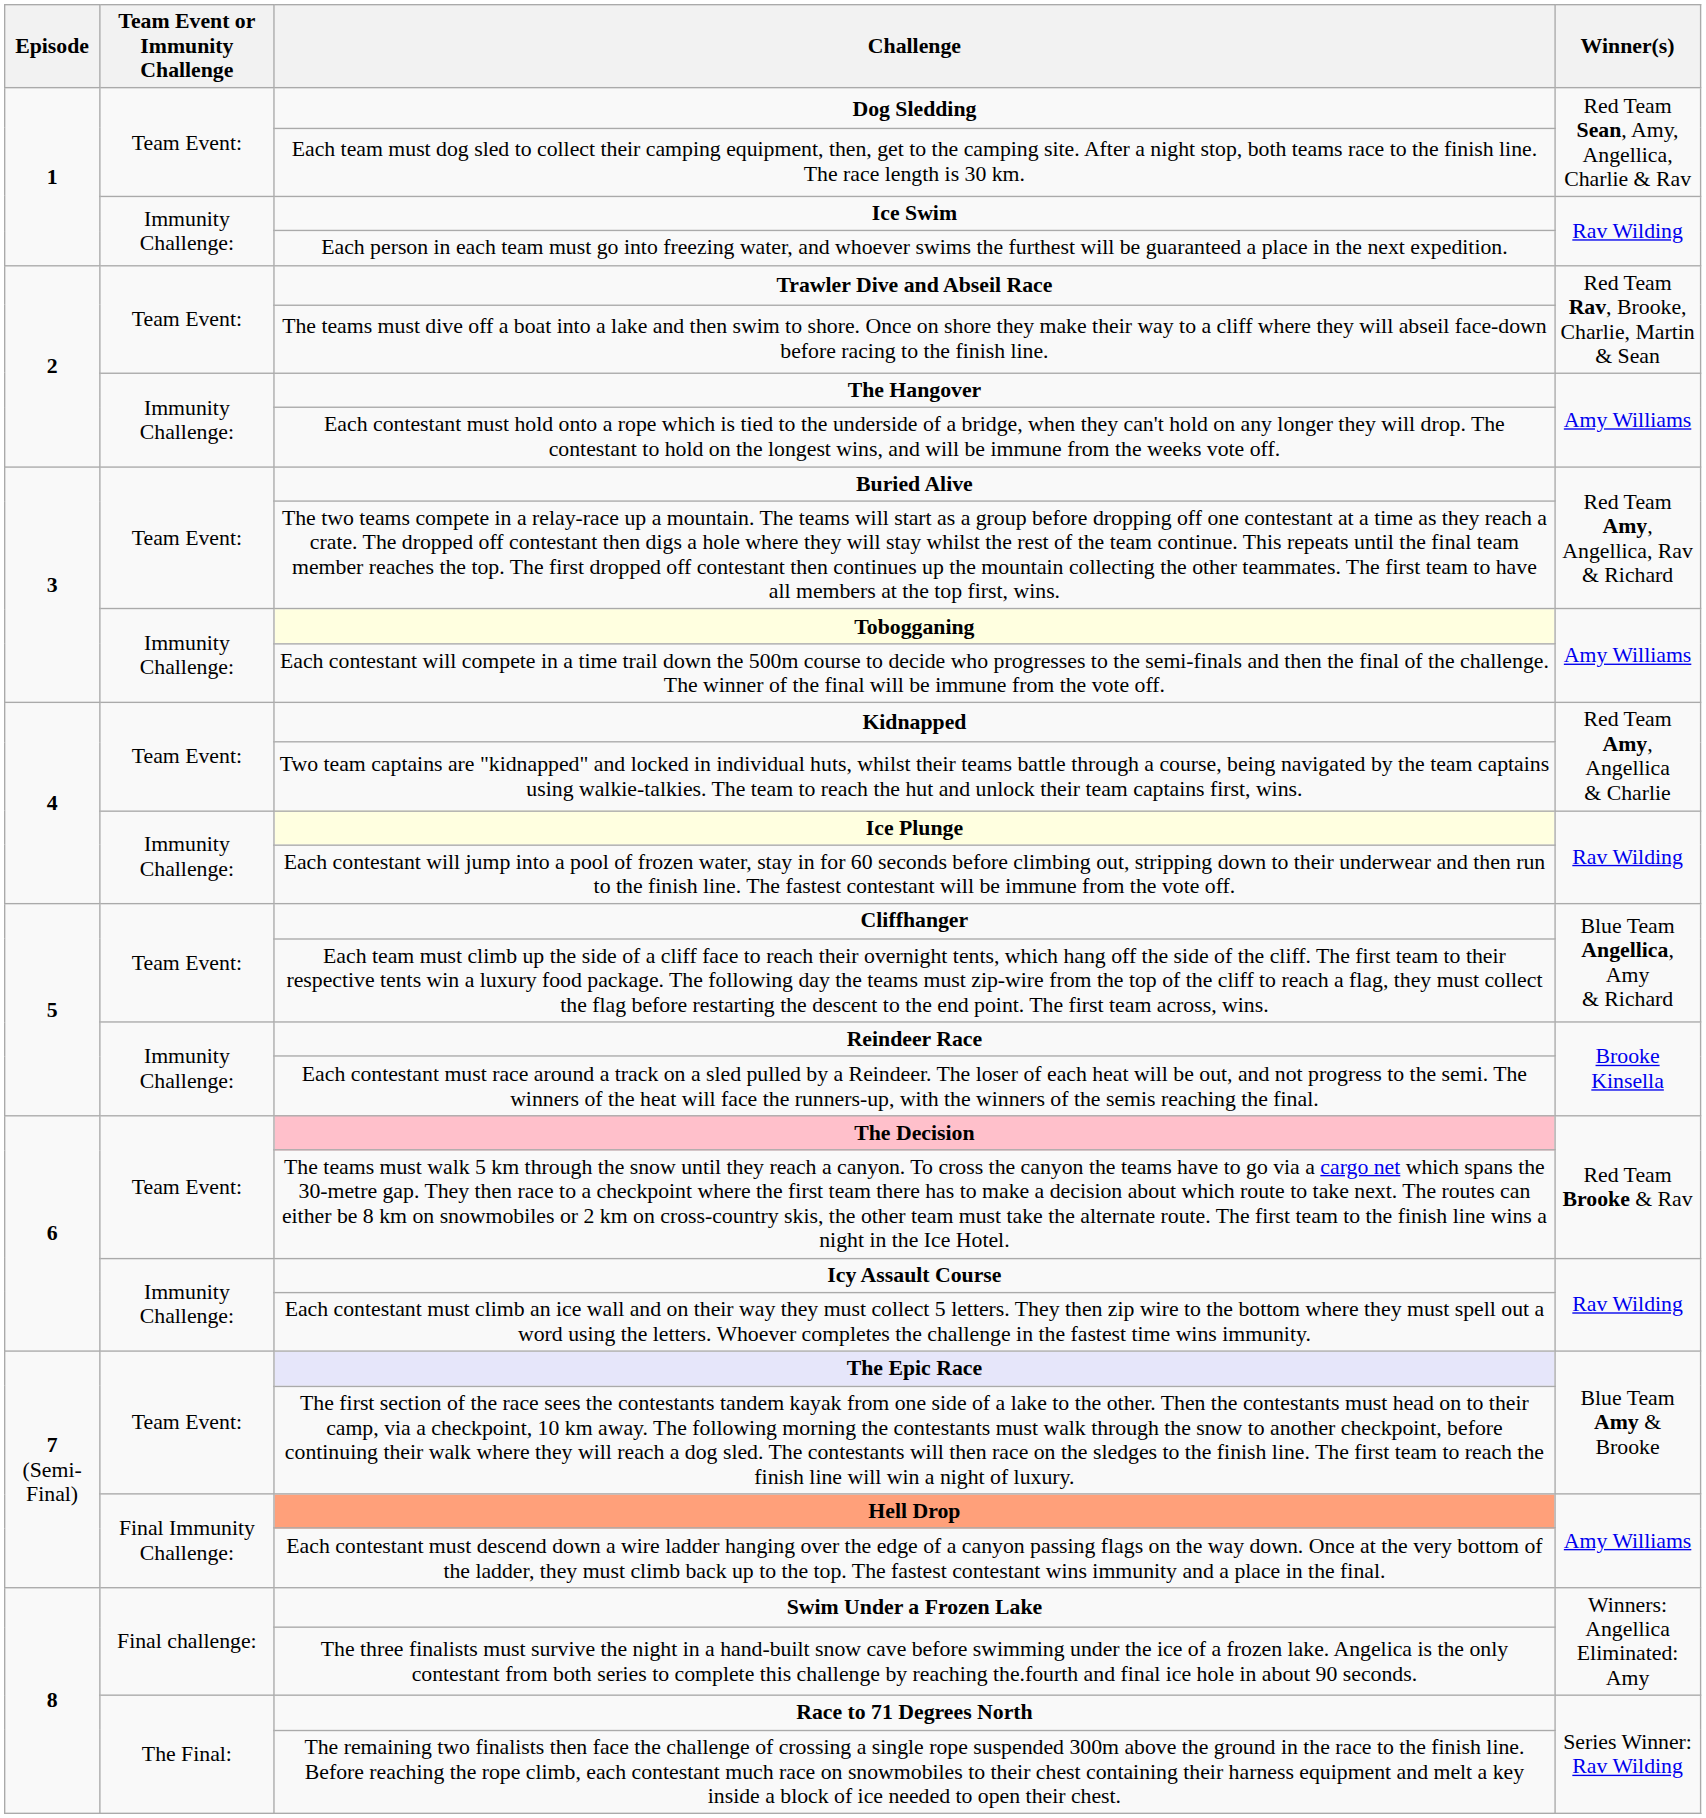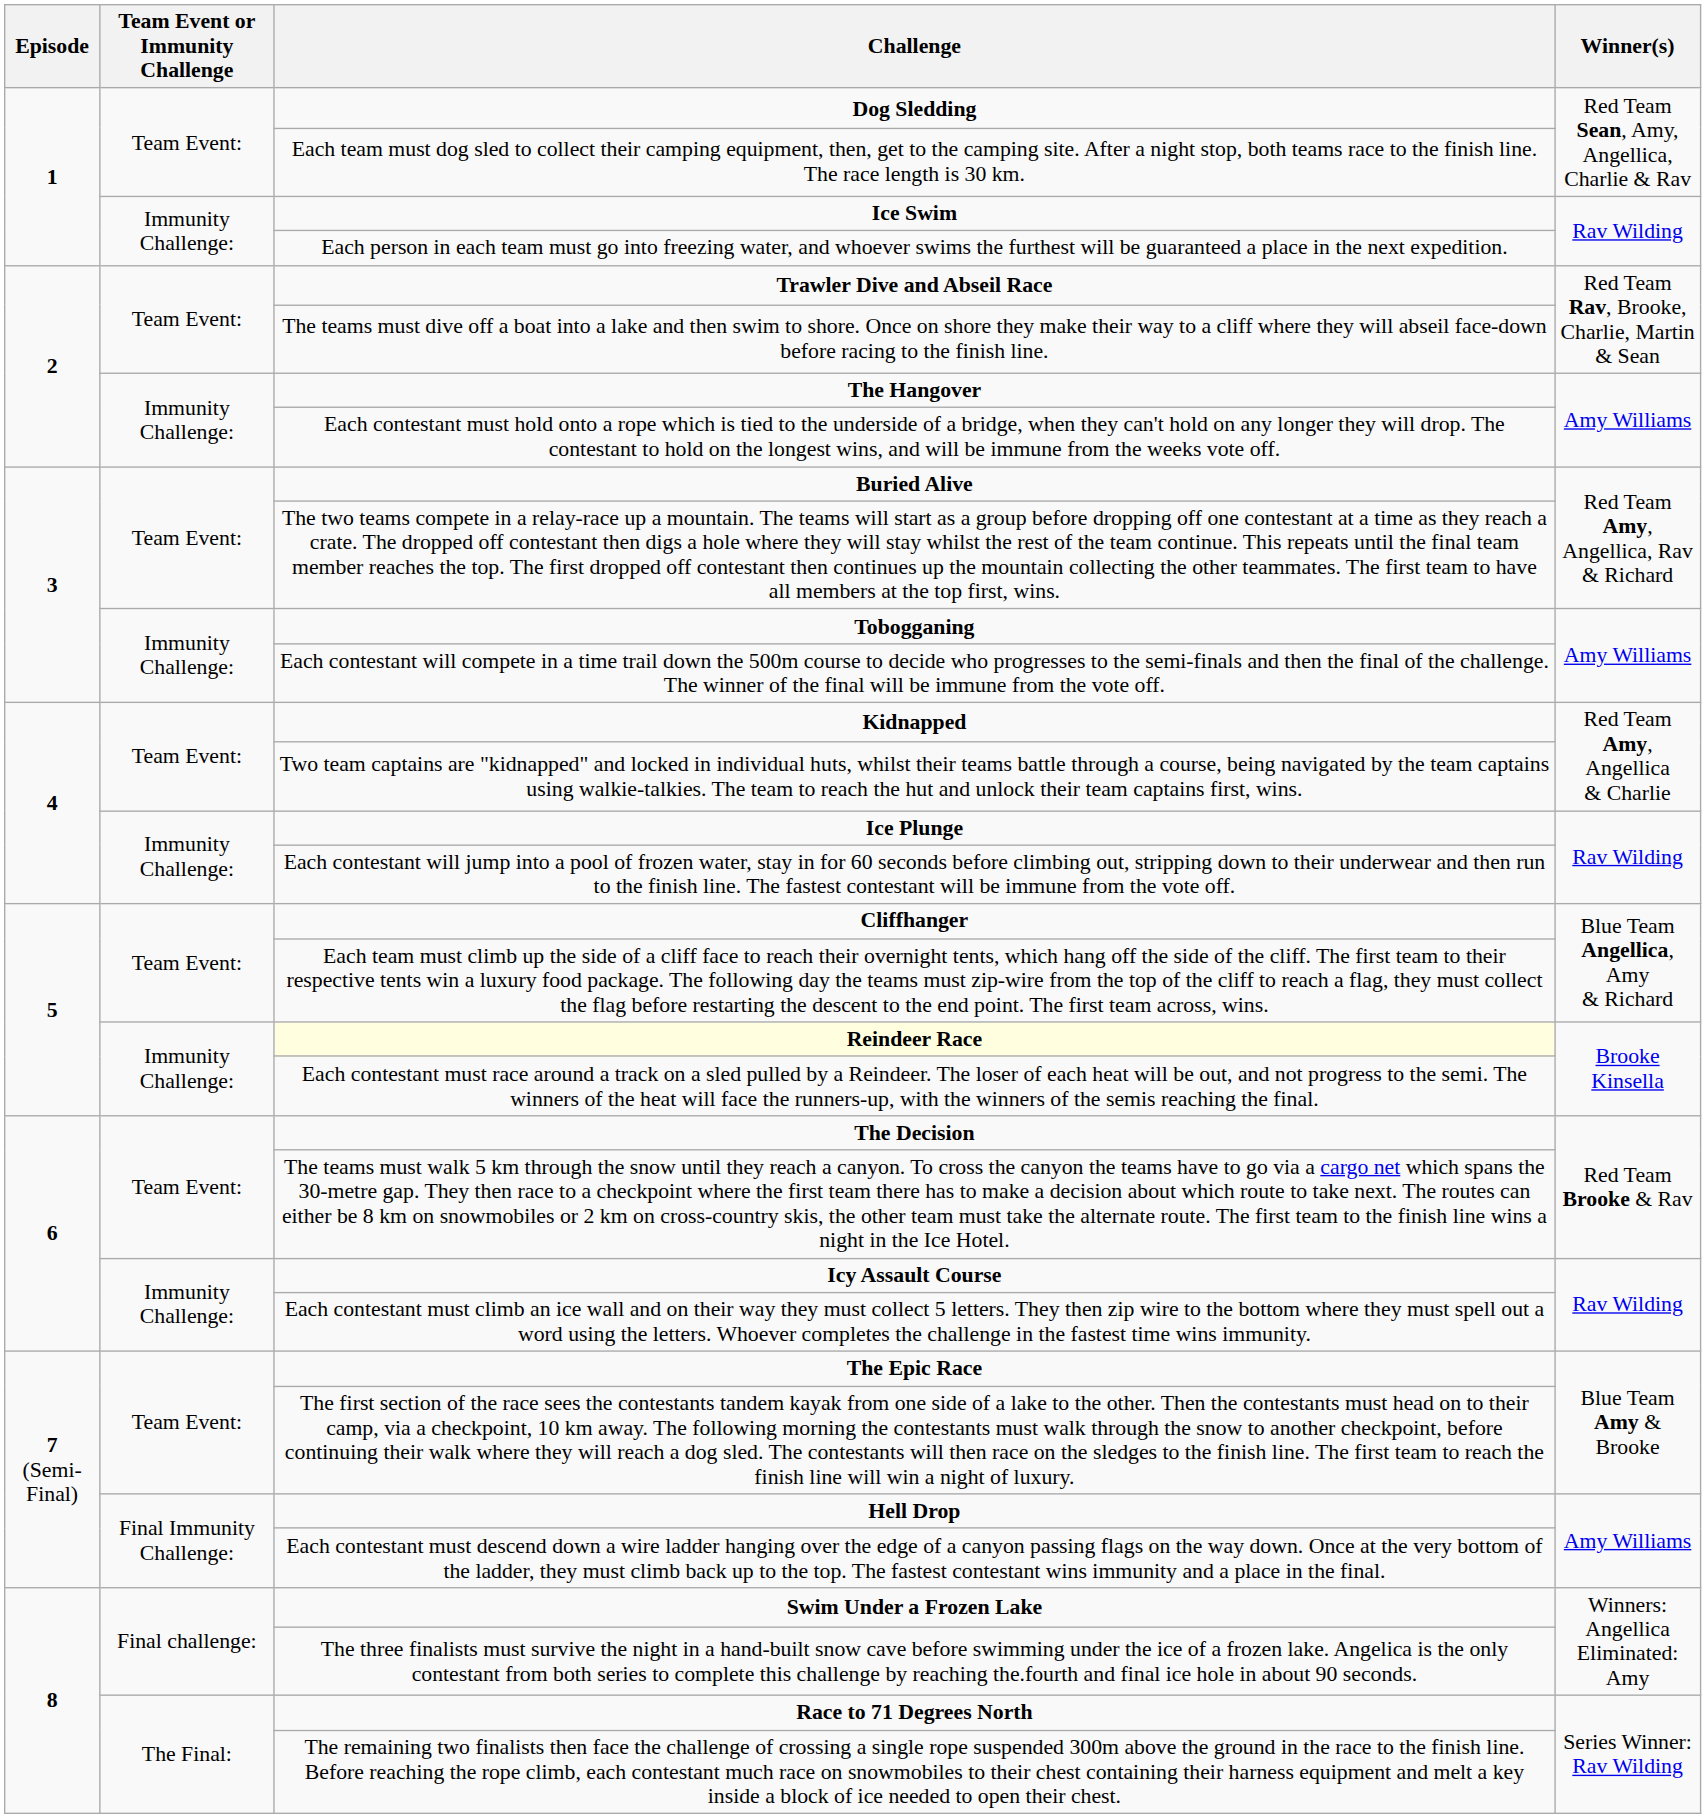Tobogganing | Challenge: lightyellow background -> no background
Ice Plunge | Challenge: lightyellow background -> no background
Reindeer Race | Challenge: no background -> lightyellow background
The Decision | Challenge: pink background -> no background
The Epic Race | Challenge: lavender background -> no background
Hell Drop | Challenge: lightsalmon background -> no background
